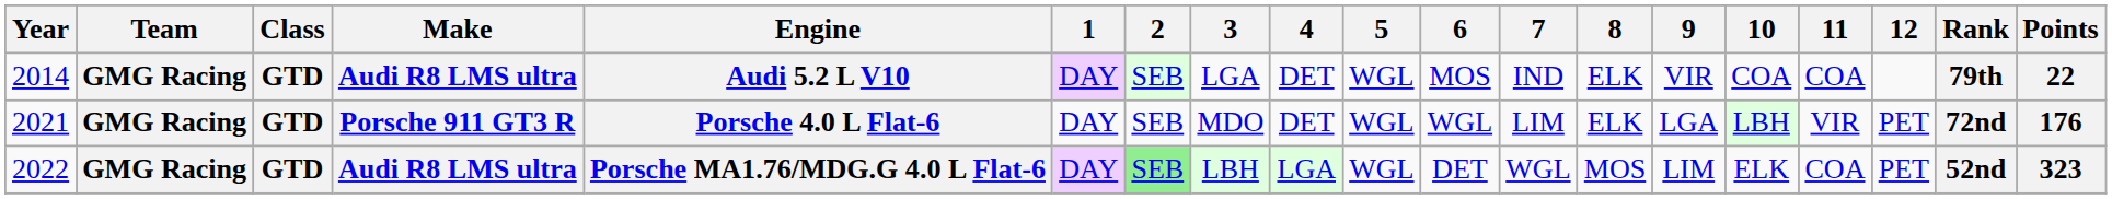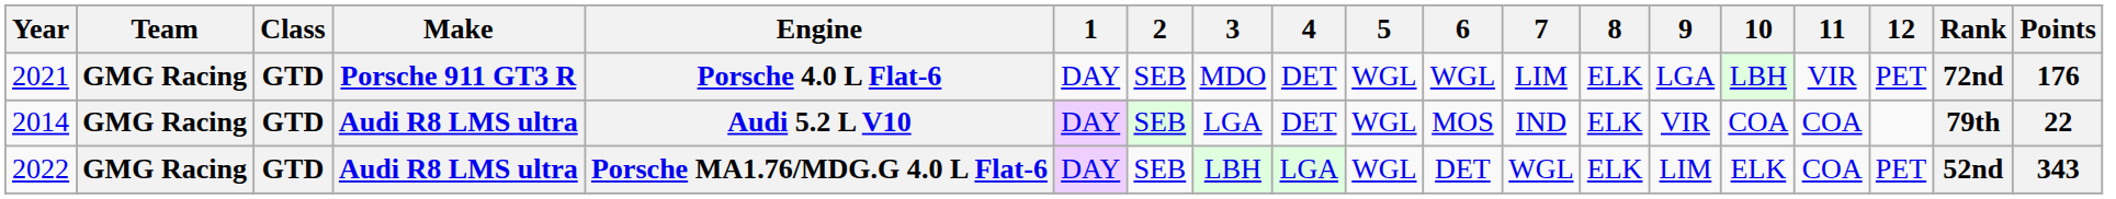rows swapped: 2014 <-> 2021
2022 | 2: lightgreen background -> no background
2022 | 8: MOS -> ELK
2022 | Points: 323 -> 343
